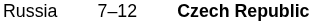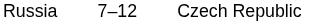Russia | column 3: bold -> normal
